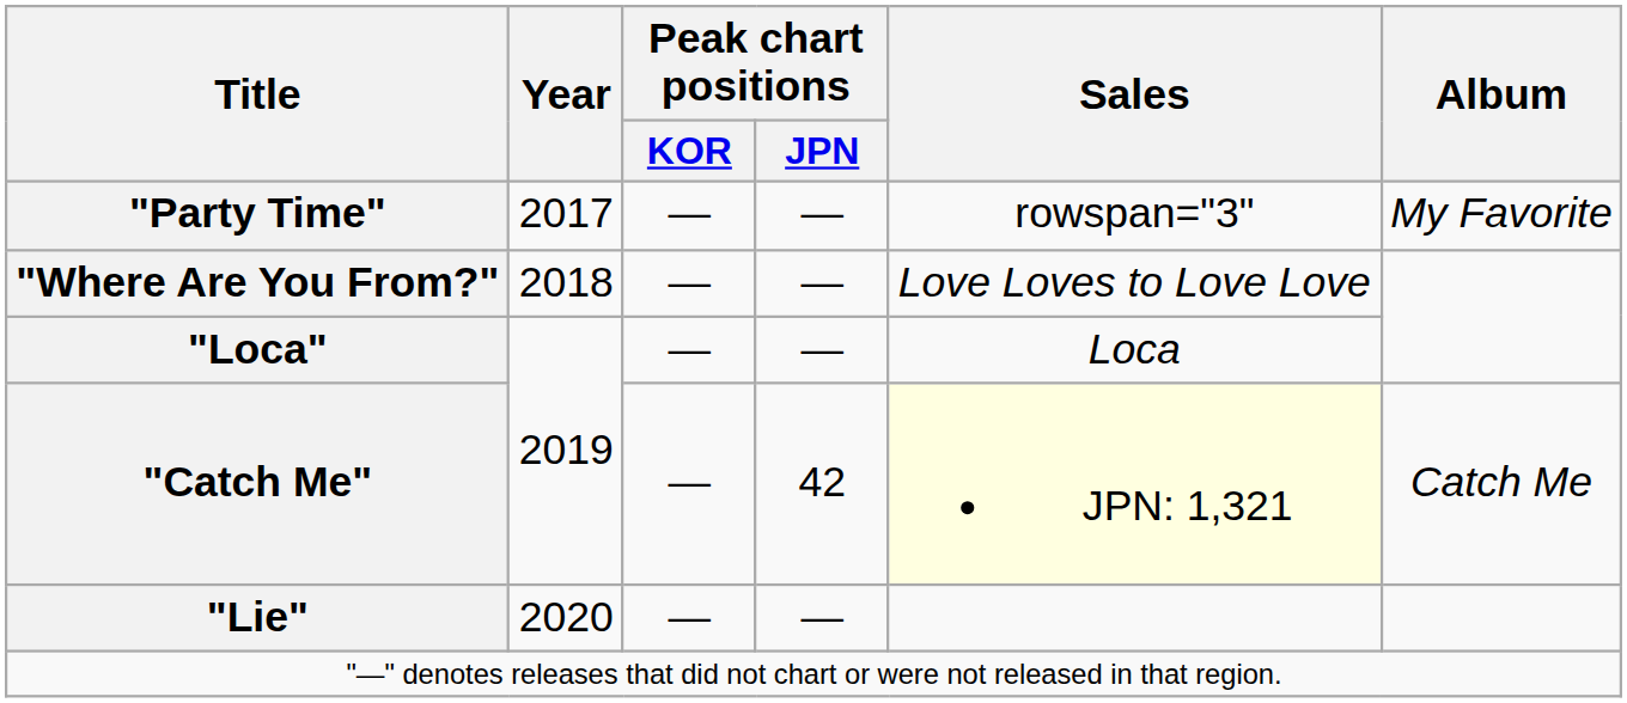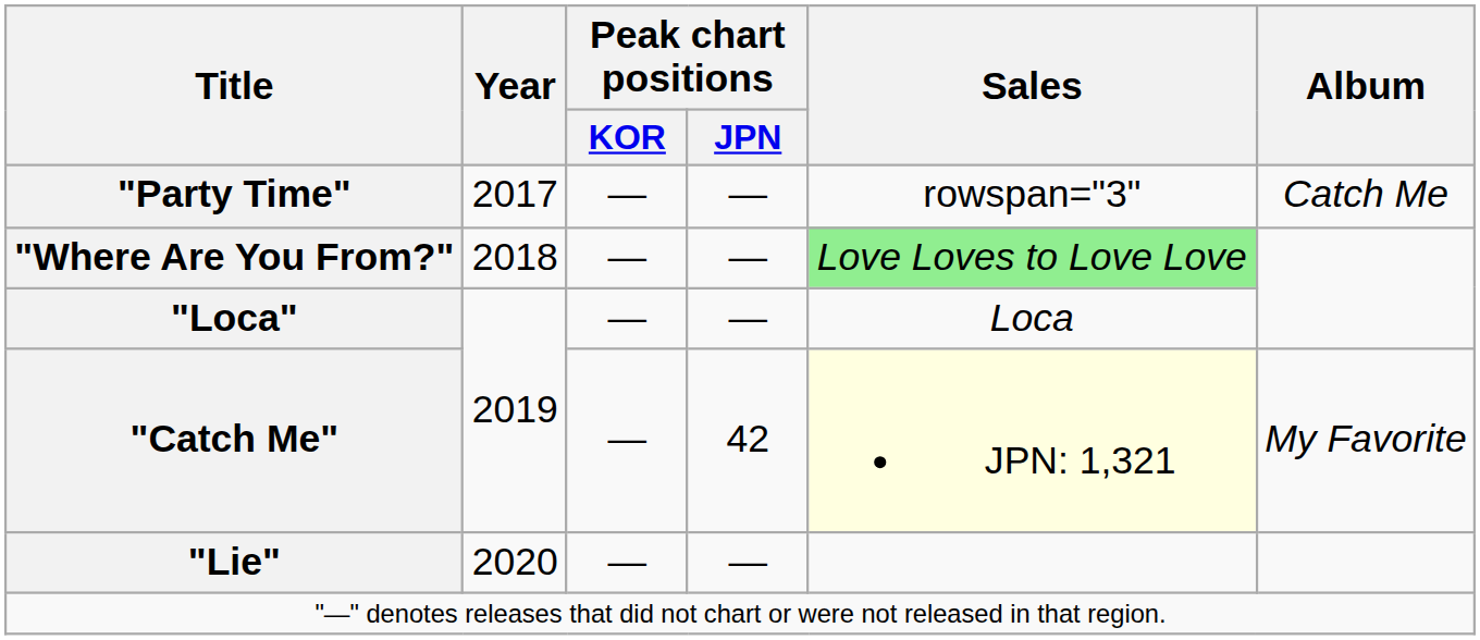"Party Time" | Album: My Favorite -> Catch Me
"Where Are You From?" | Sales: no background -> lightgreen background
"Catch Me" | Album: Catch Me -> My Favorite
